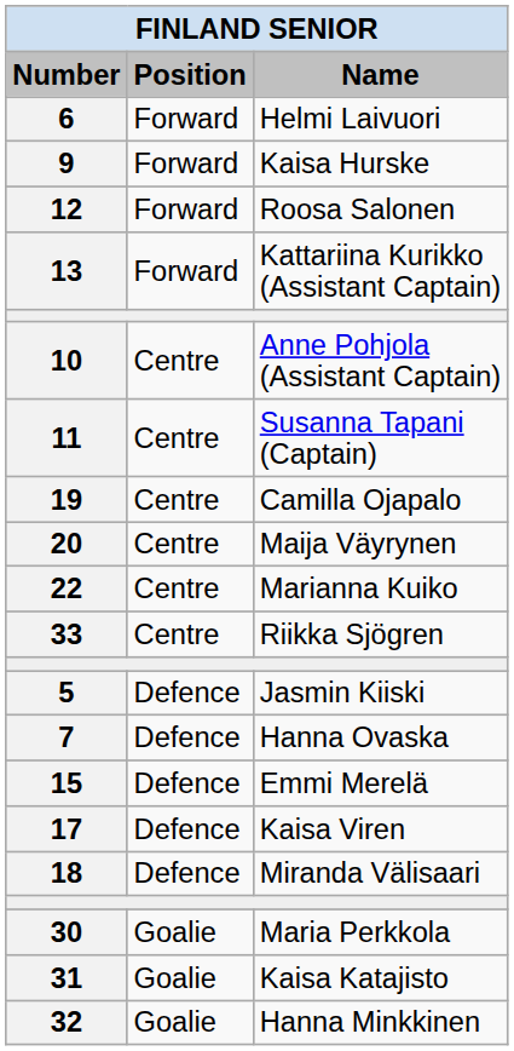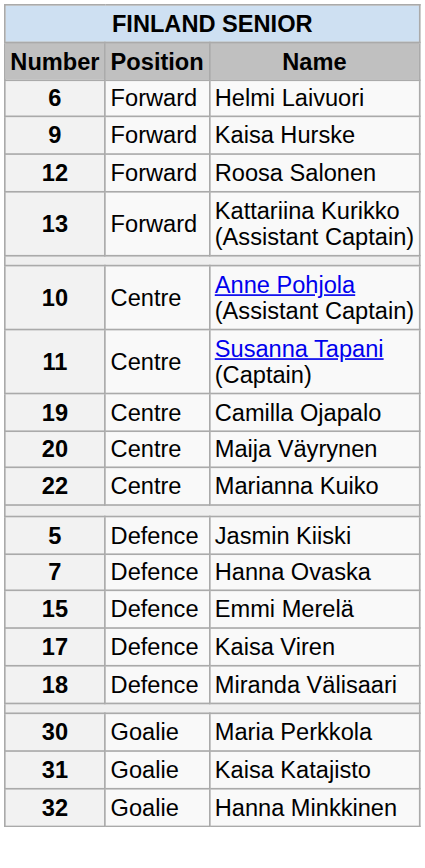- row: 33 | Centre | Riikka Sjögren
